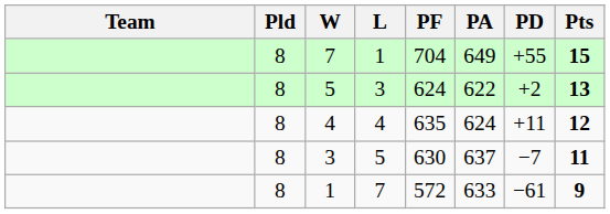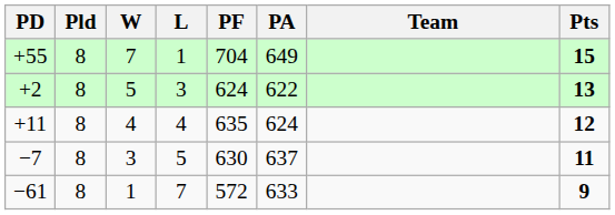columns swapped: Team <-> PD
